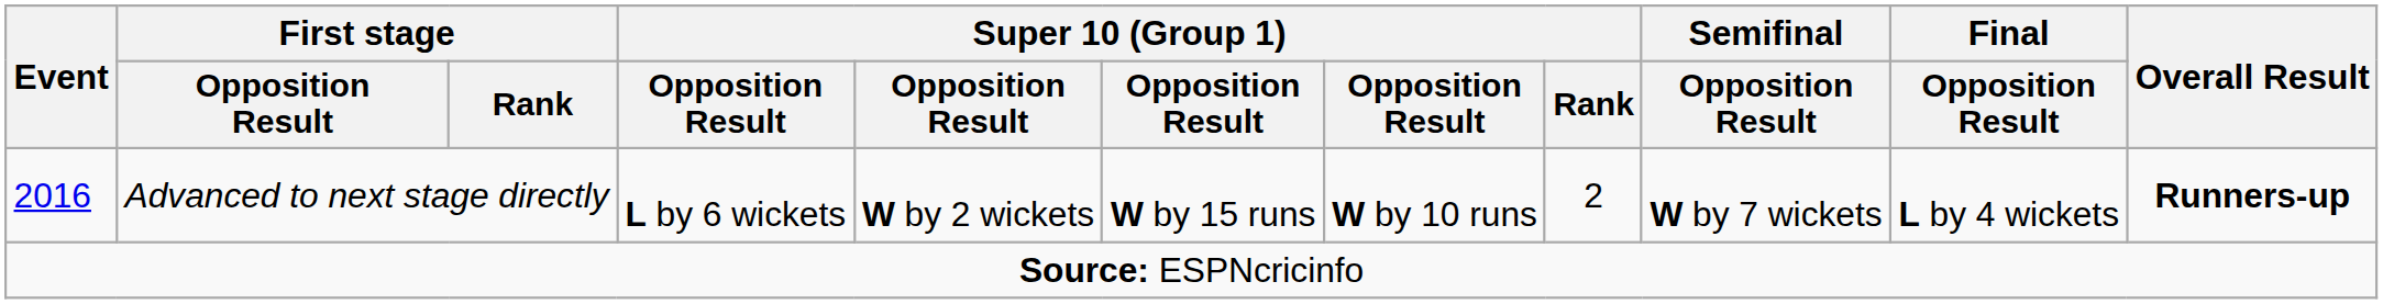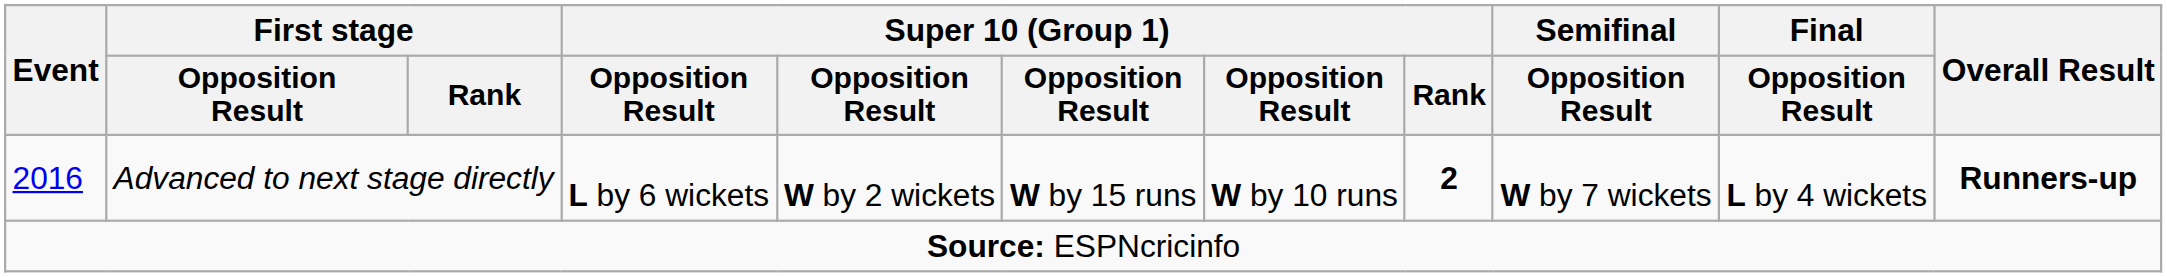2016 | Super 10 (Group 1) / Rank: normal -> bold
